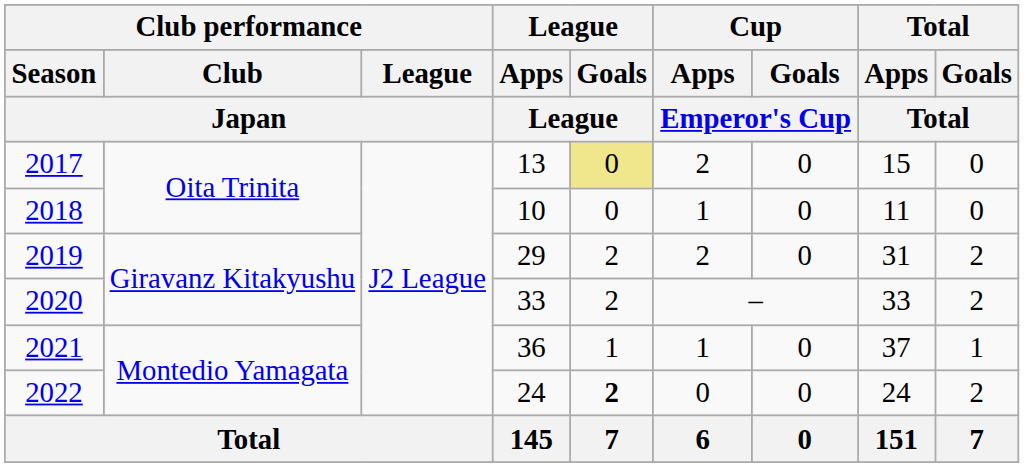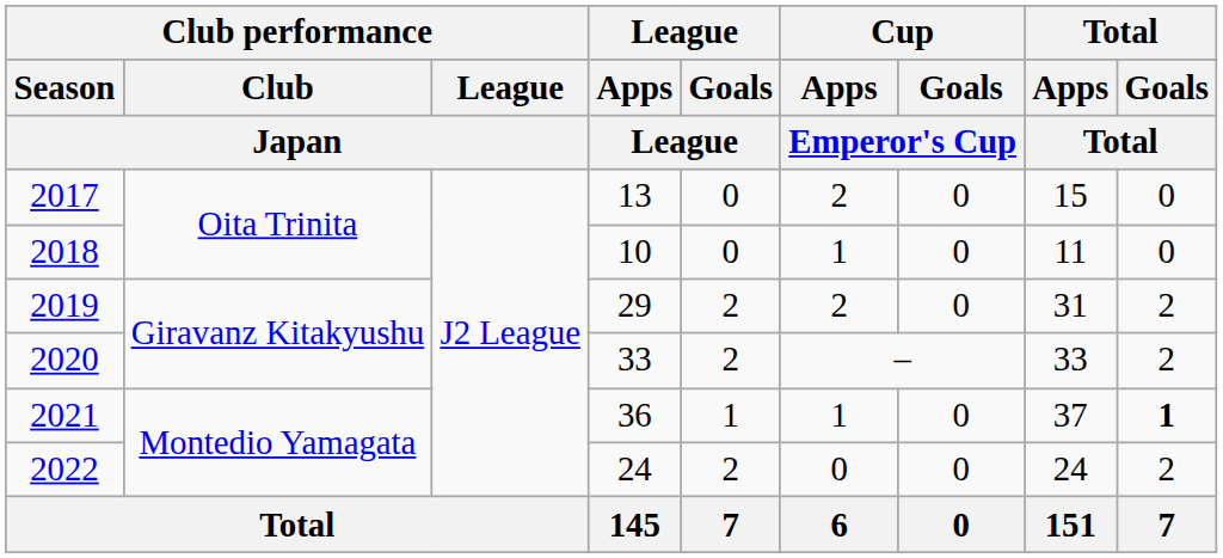2017 | League / Goals / League: khaki background -> no background
2021 | Total / Goals / Total: normal -> bold
2022 | League / Goals / League: bold -> normal
